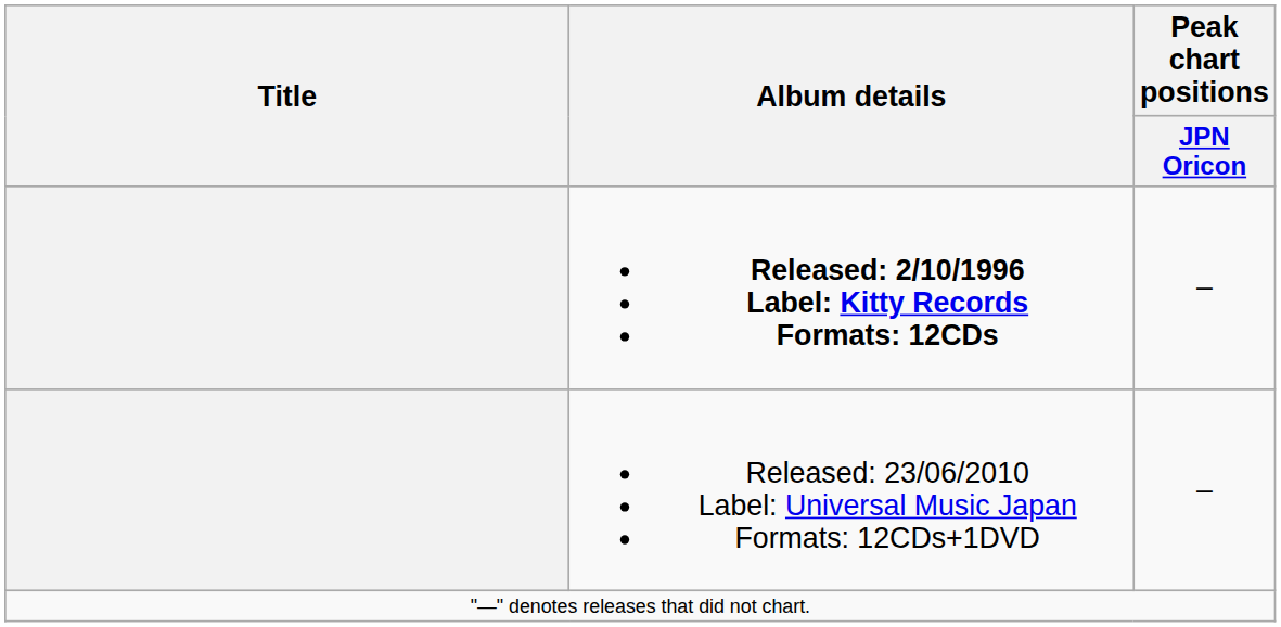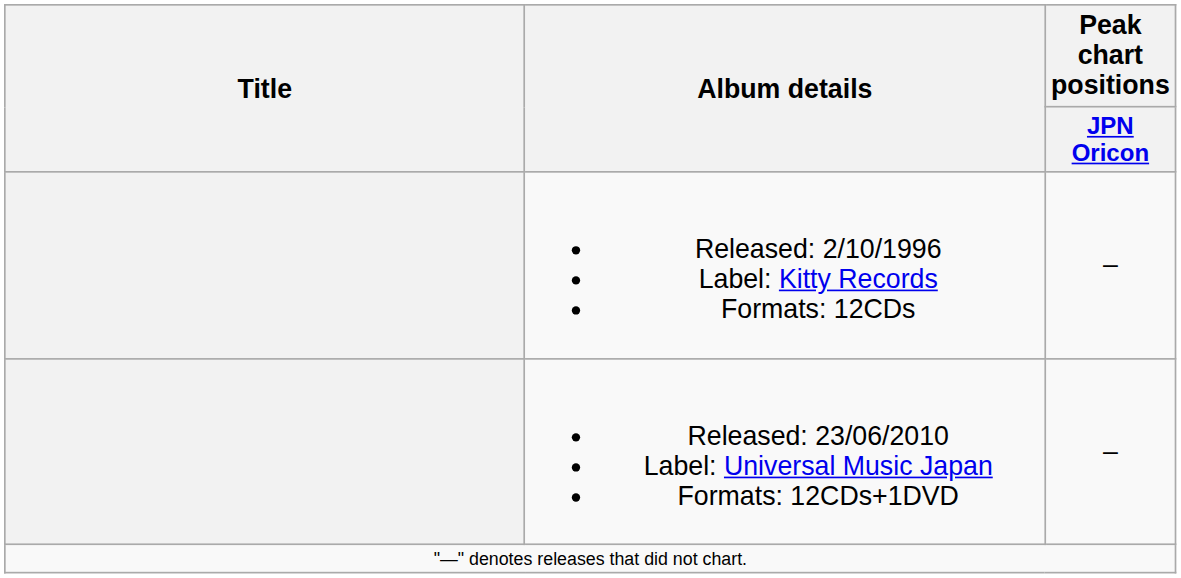Released: 2/10/1996 Label: Kitty Records Formats: 12CDs | Album details: bold -> normal
